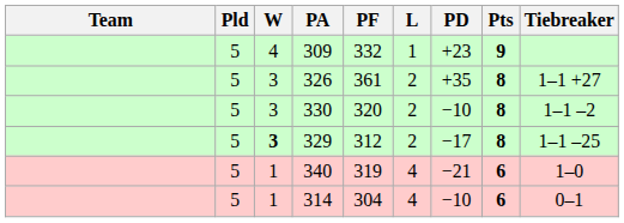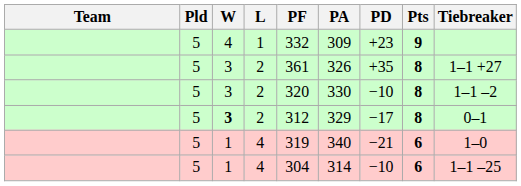columns swapped: L <-> PA
row 5 | Tiebreaker: 1–1 –25 -> 0–1
row 7 | Tiebreaker: 0–1 -> 1–1 –25
